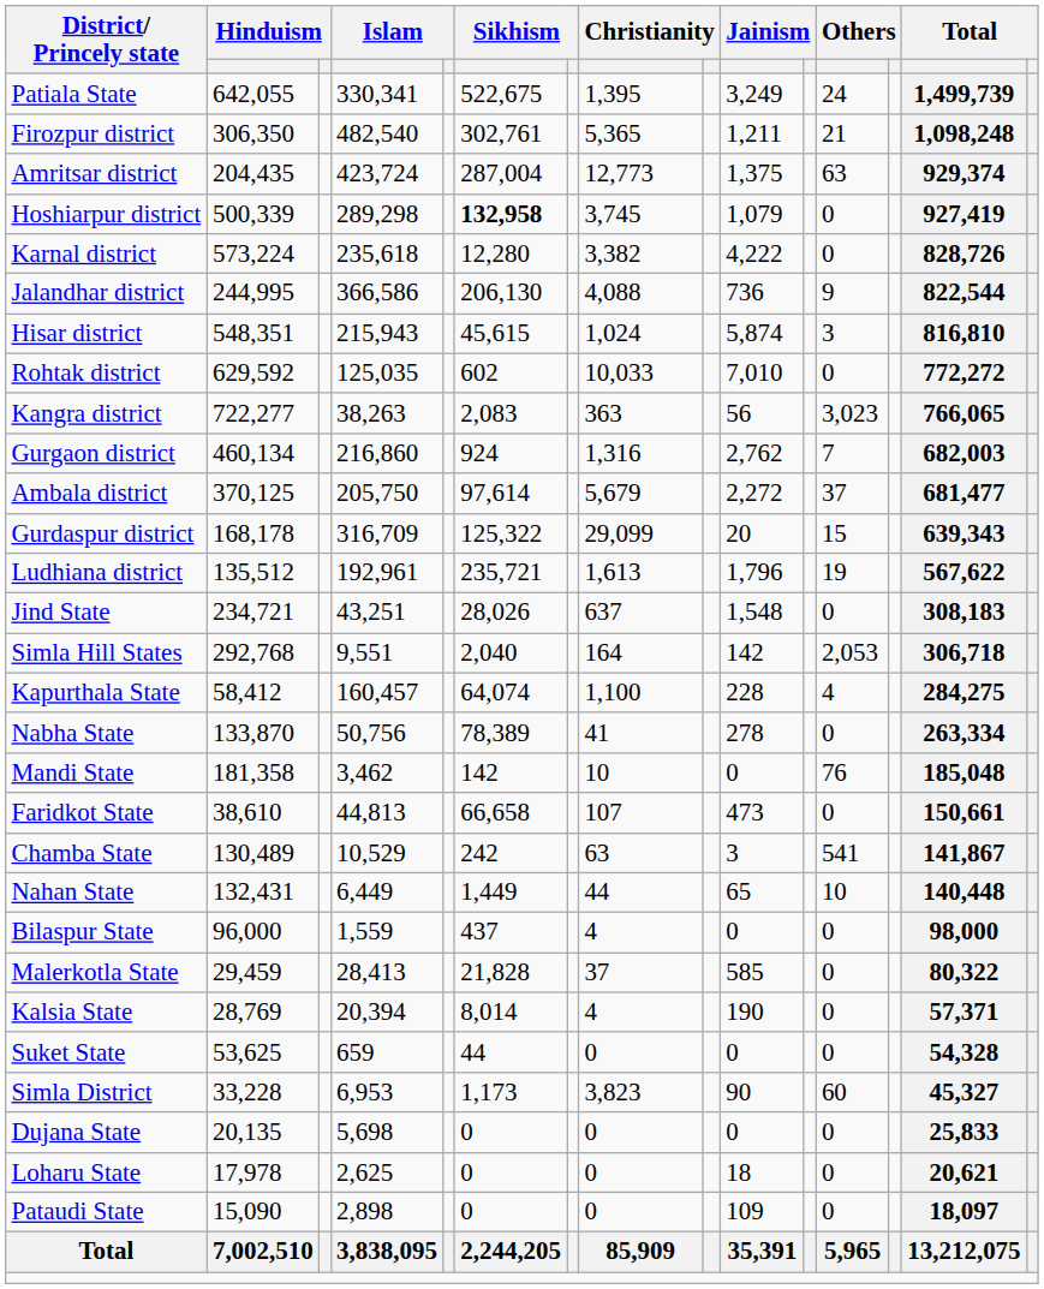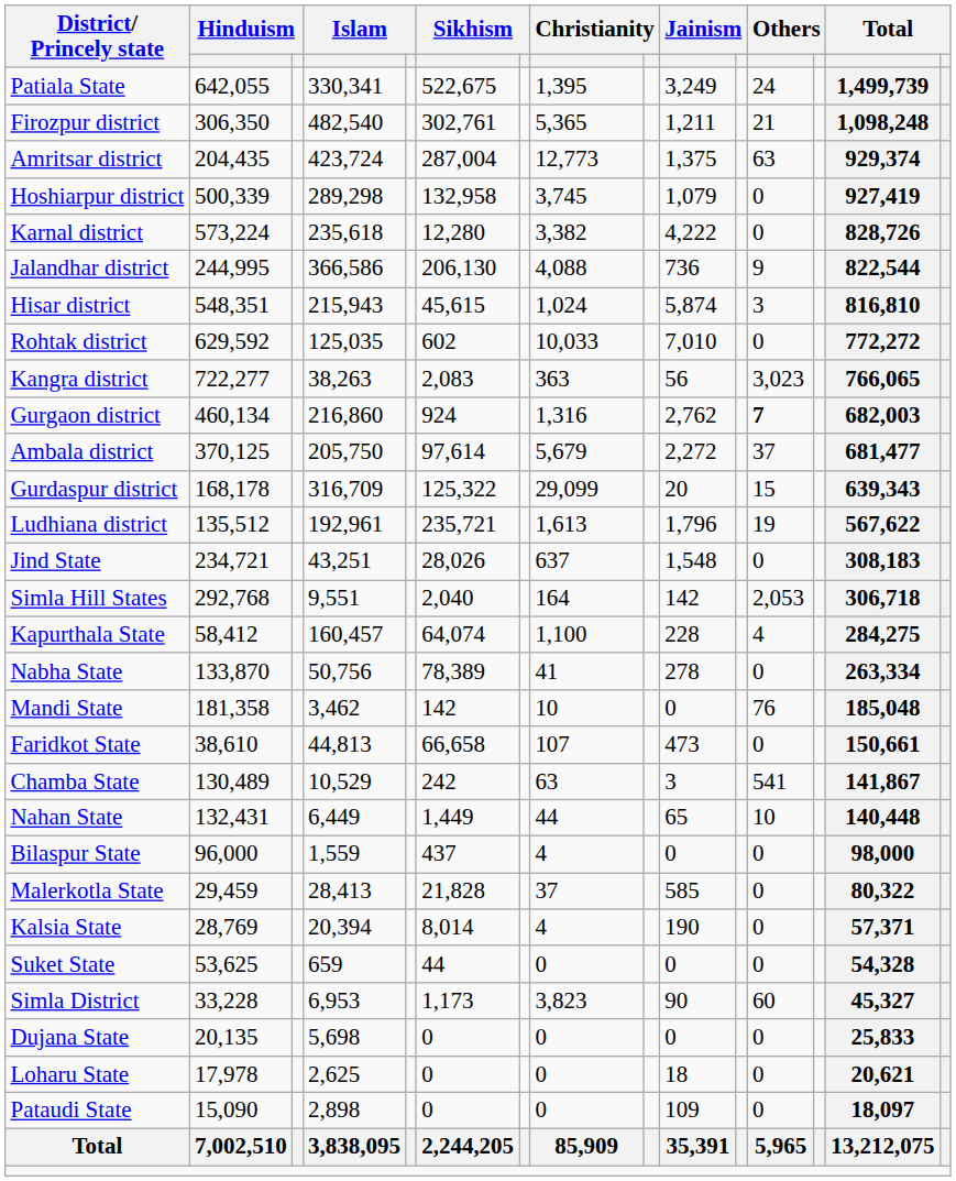Hoshiarpur district | column 6: bold -> normal
Gurgaon district | column 12: normal -> bold
